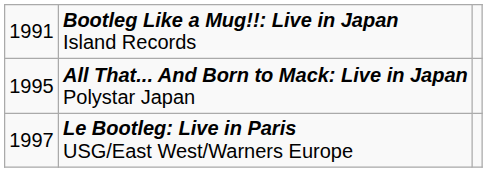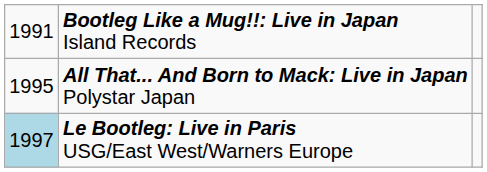Le Bootleg: Live in Paris USG/East West/Warners Europe | column 1: no background -> lightblue background
